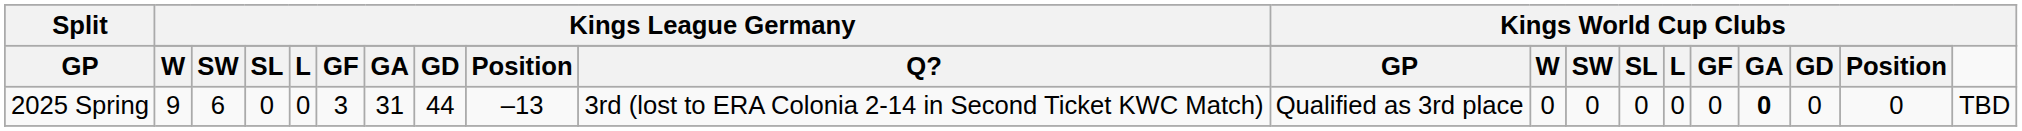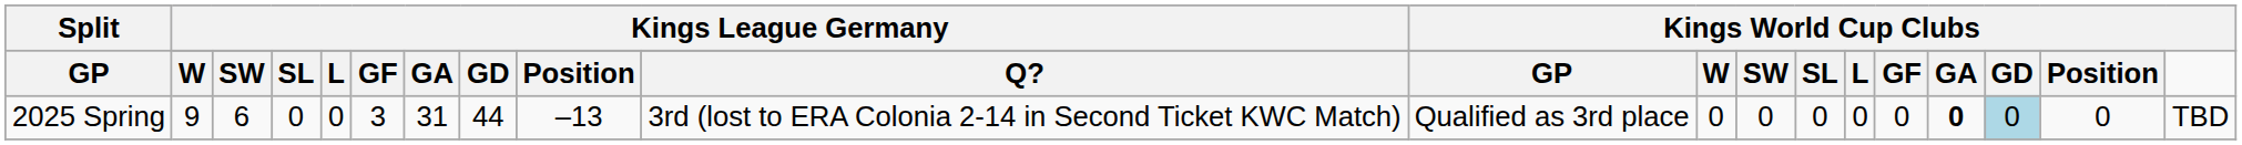2025 Spring | column 18: no background -> lightblue background
